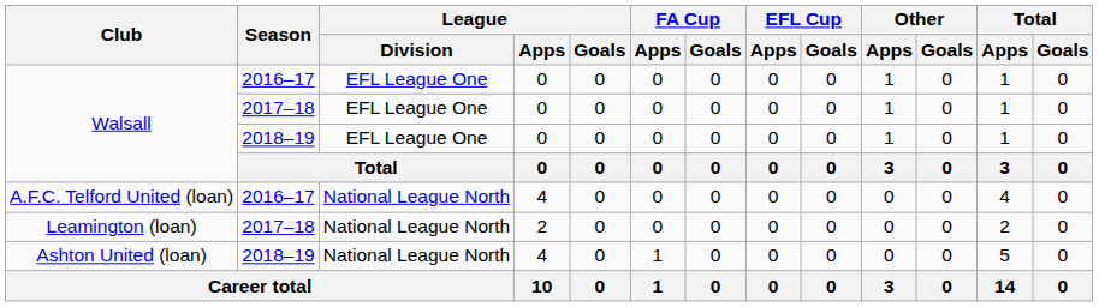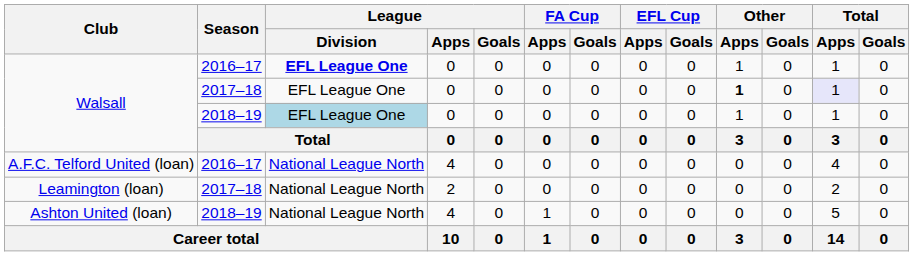Walsall / 2016–17 | League / Division: normal -> bold
Walsall / 2017–18 | Other / Apps: normal -> bold
Walsall / 2017–18 | Total / Apps: no background -> lavender background
Walsall / 2018–19 | League / Division: no background -> lightblue background
